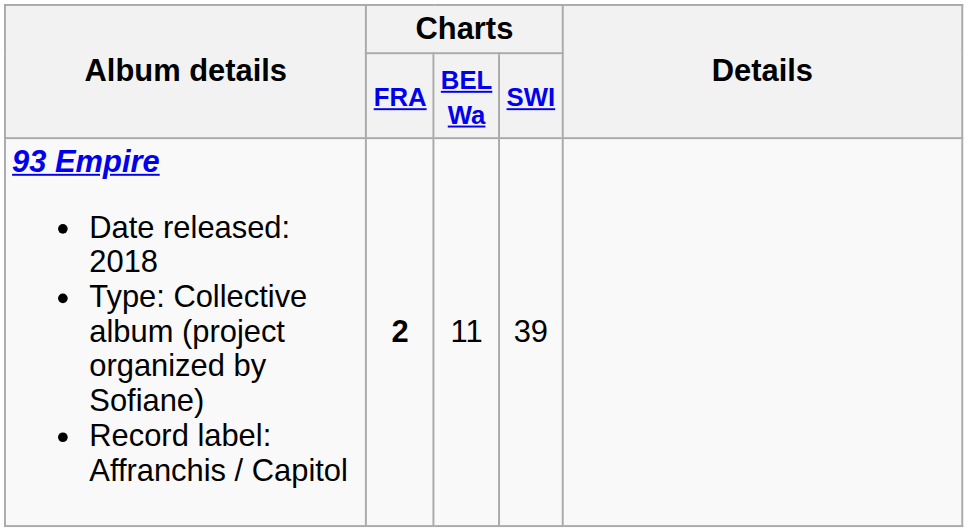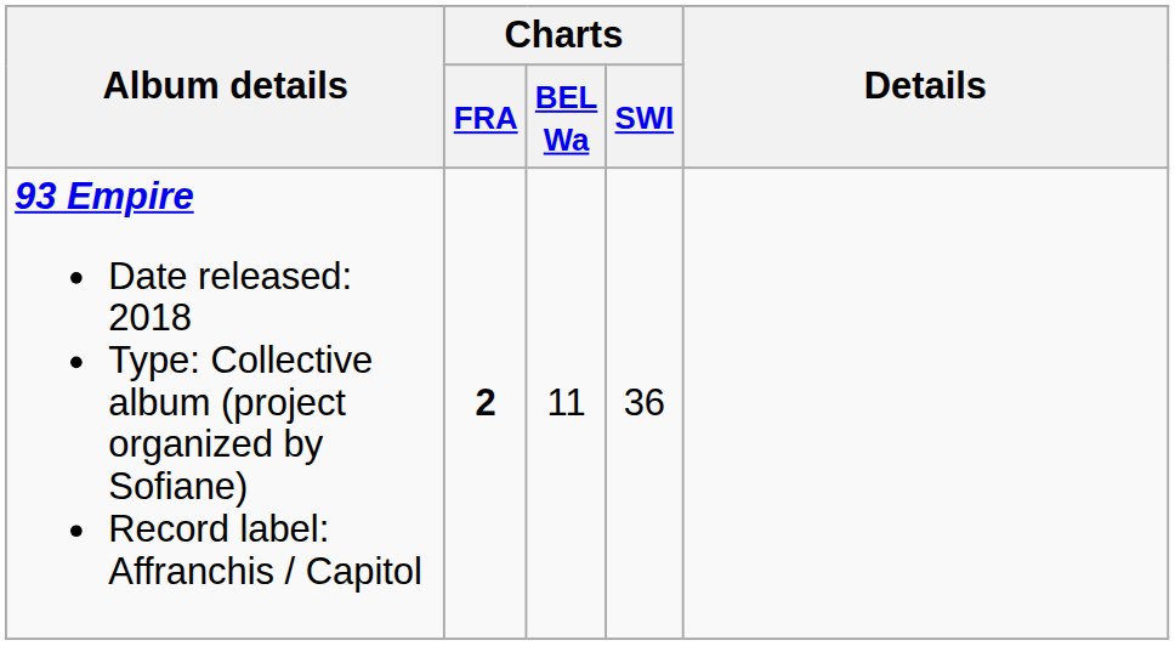row 3 | Charts / SWI: 39 -> 36
